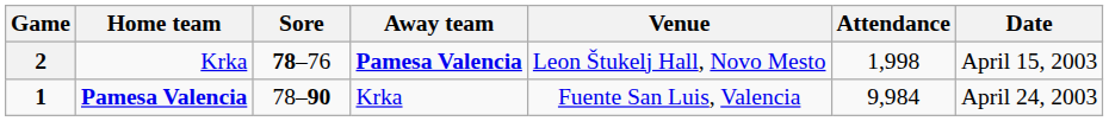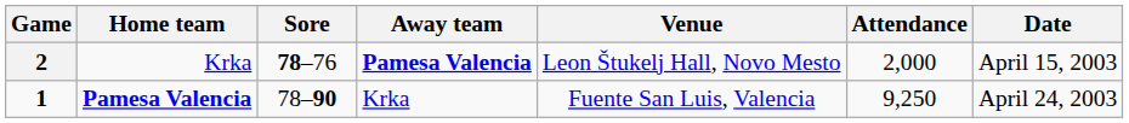row 2 | Attendance: 1,998 -> 2,000
row 3 | Attendance: 9,984 -> 9,250
